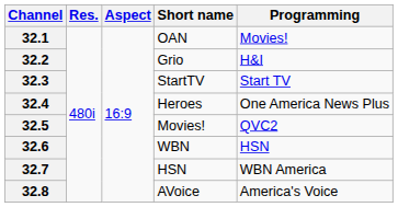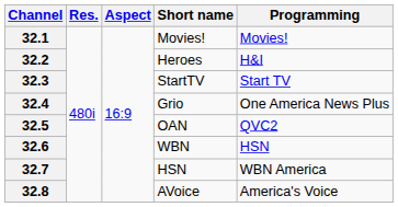32.1 | Short name: OAN -> Movies!
32.2 | Short name: Grio -> Heroes
32.4 | Short name: Heroes -> Grio
32.5 | Short name: Movies! -> OAN
